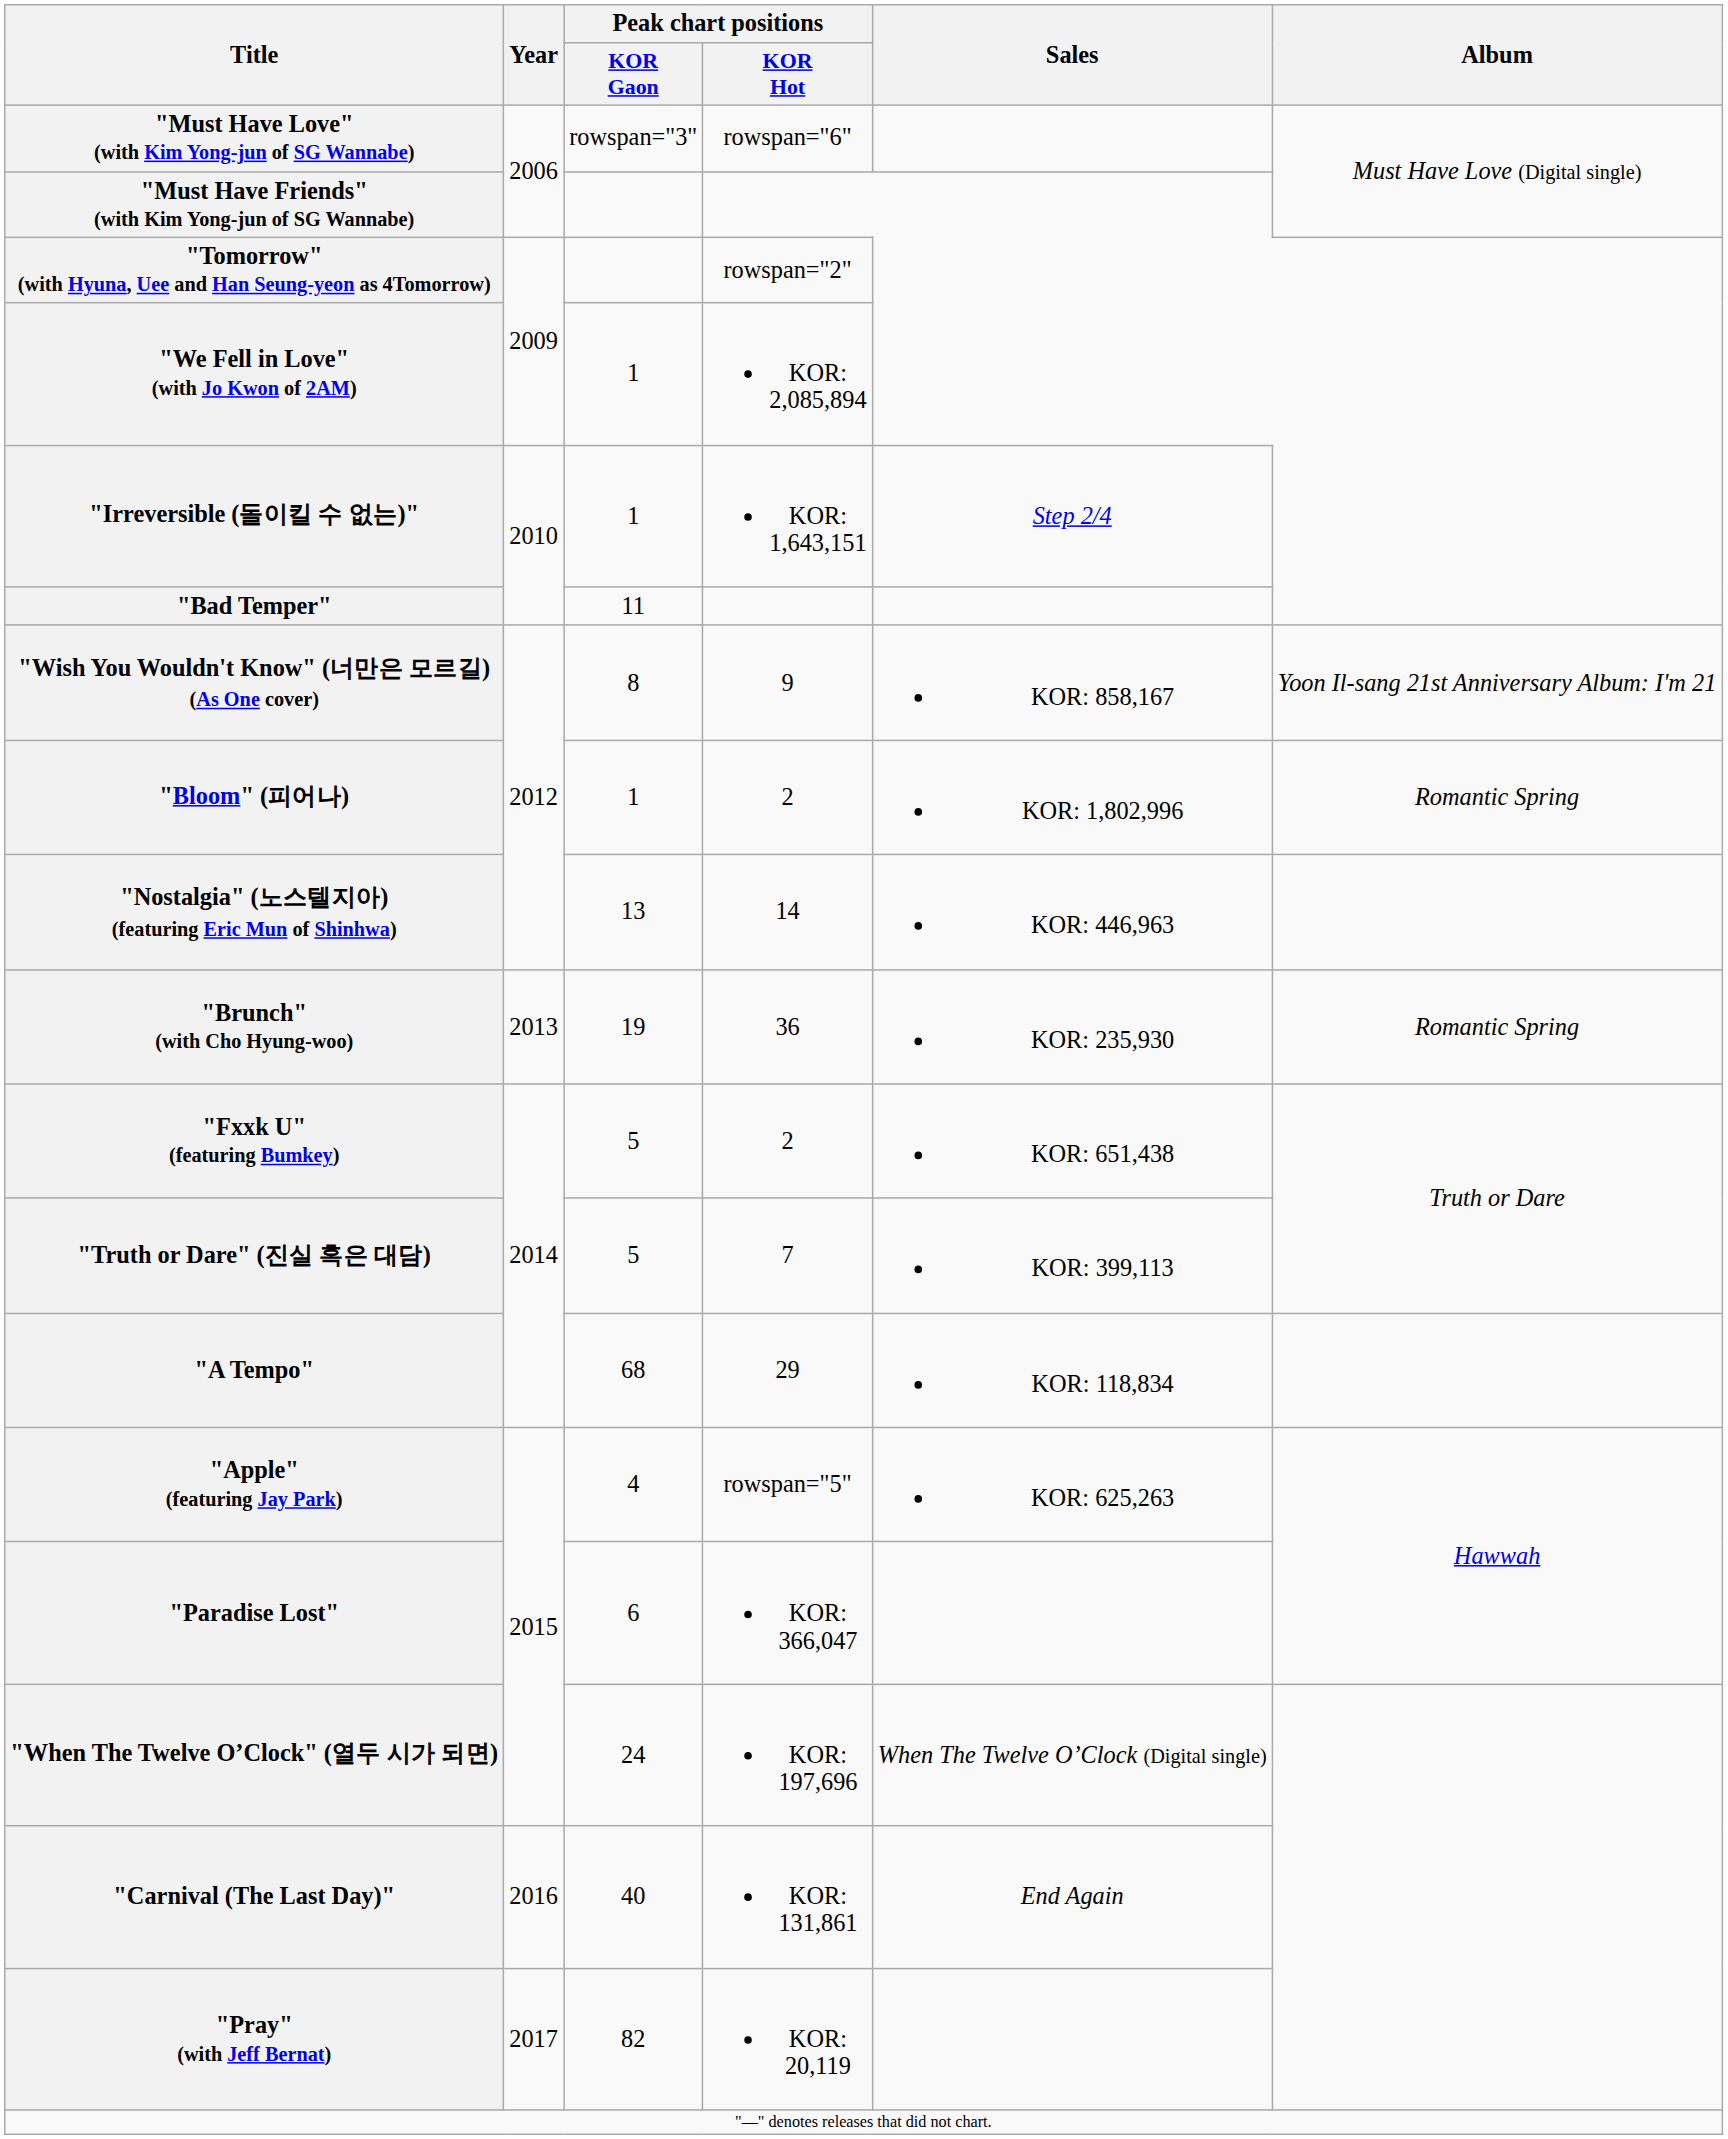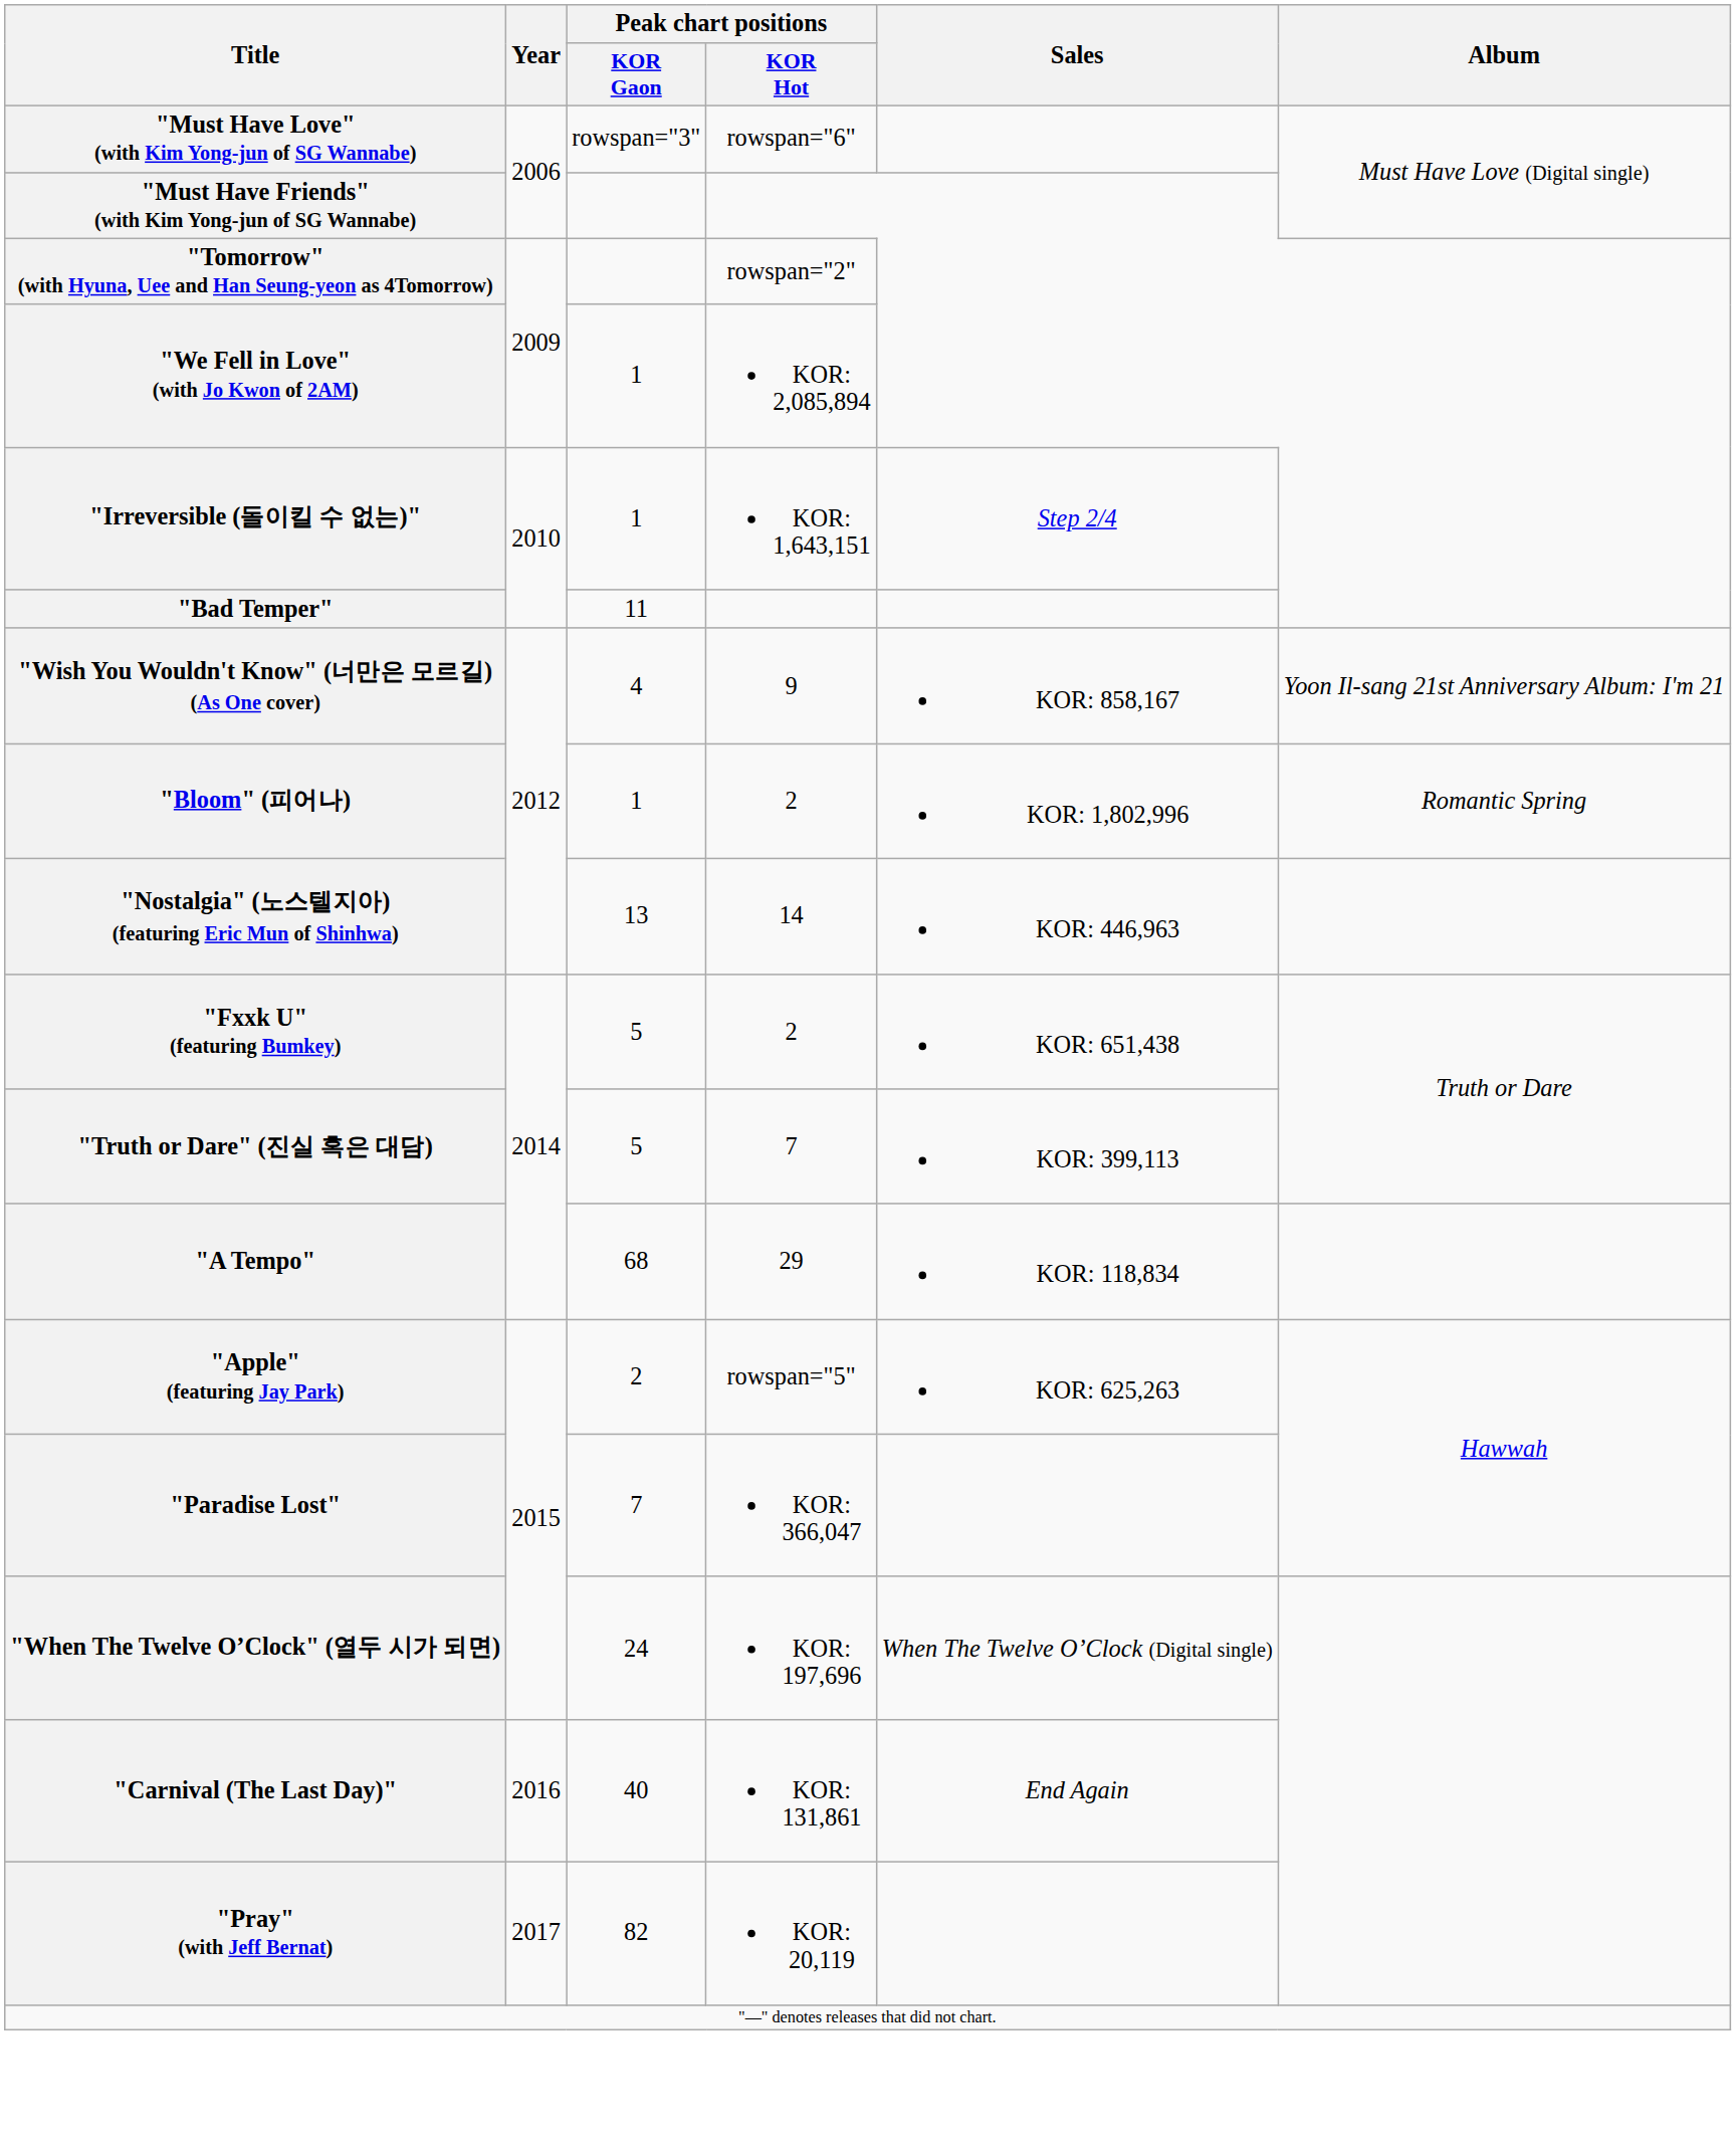"Wish You Wouldn't Know" (너만은 모르길) (As One cover) | Peak chart positions / KOR Gaon: 8 -> 4
- row: "Brunch" (with Cho Hyung-woo) | 2013 | 19 | 36 | KOR: 235,930 | Romantic Spring
"Apple" (featuring Jay Park) | Peak chart positions / KOR Gaon: 4 -> 2
"Paradise Lost" | Peak chart positions / KOR Gaon: 6 -> 7
